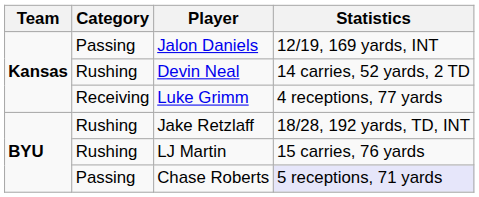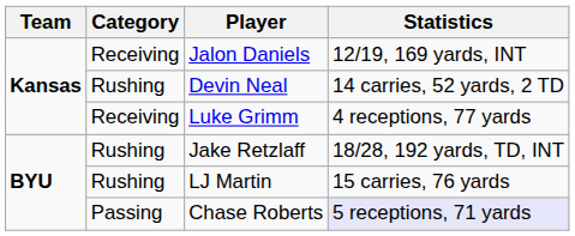Jalon Daniels | Category: Passing -> Receiving
